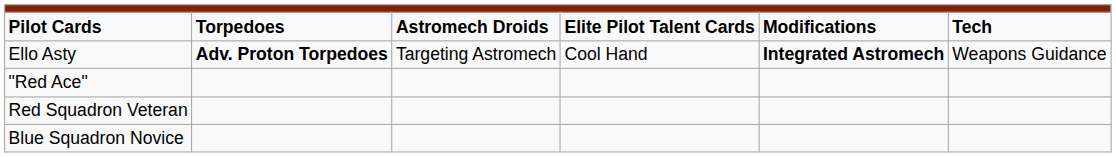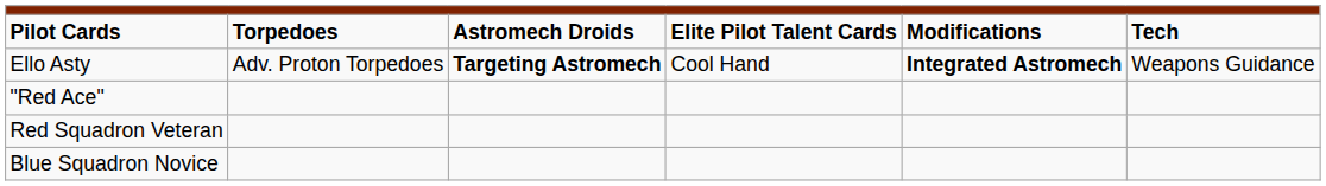Ello Asty | column 2: bold -> normal
Ello Asty | column 3: normal -> bold
